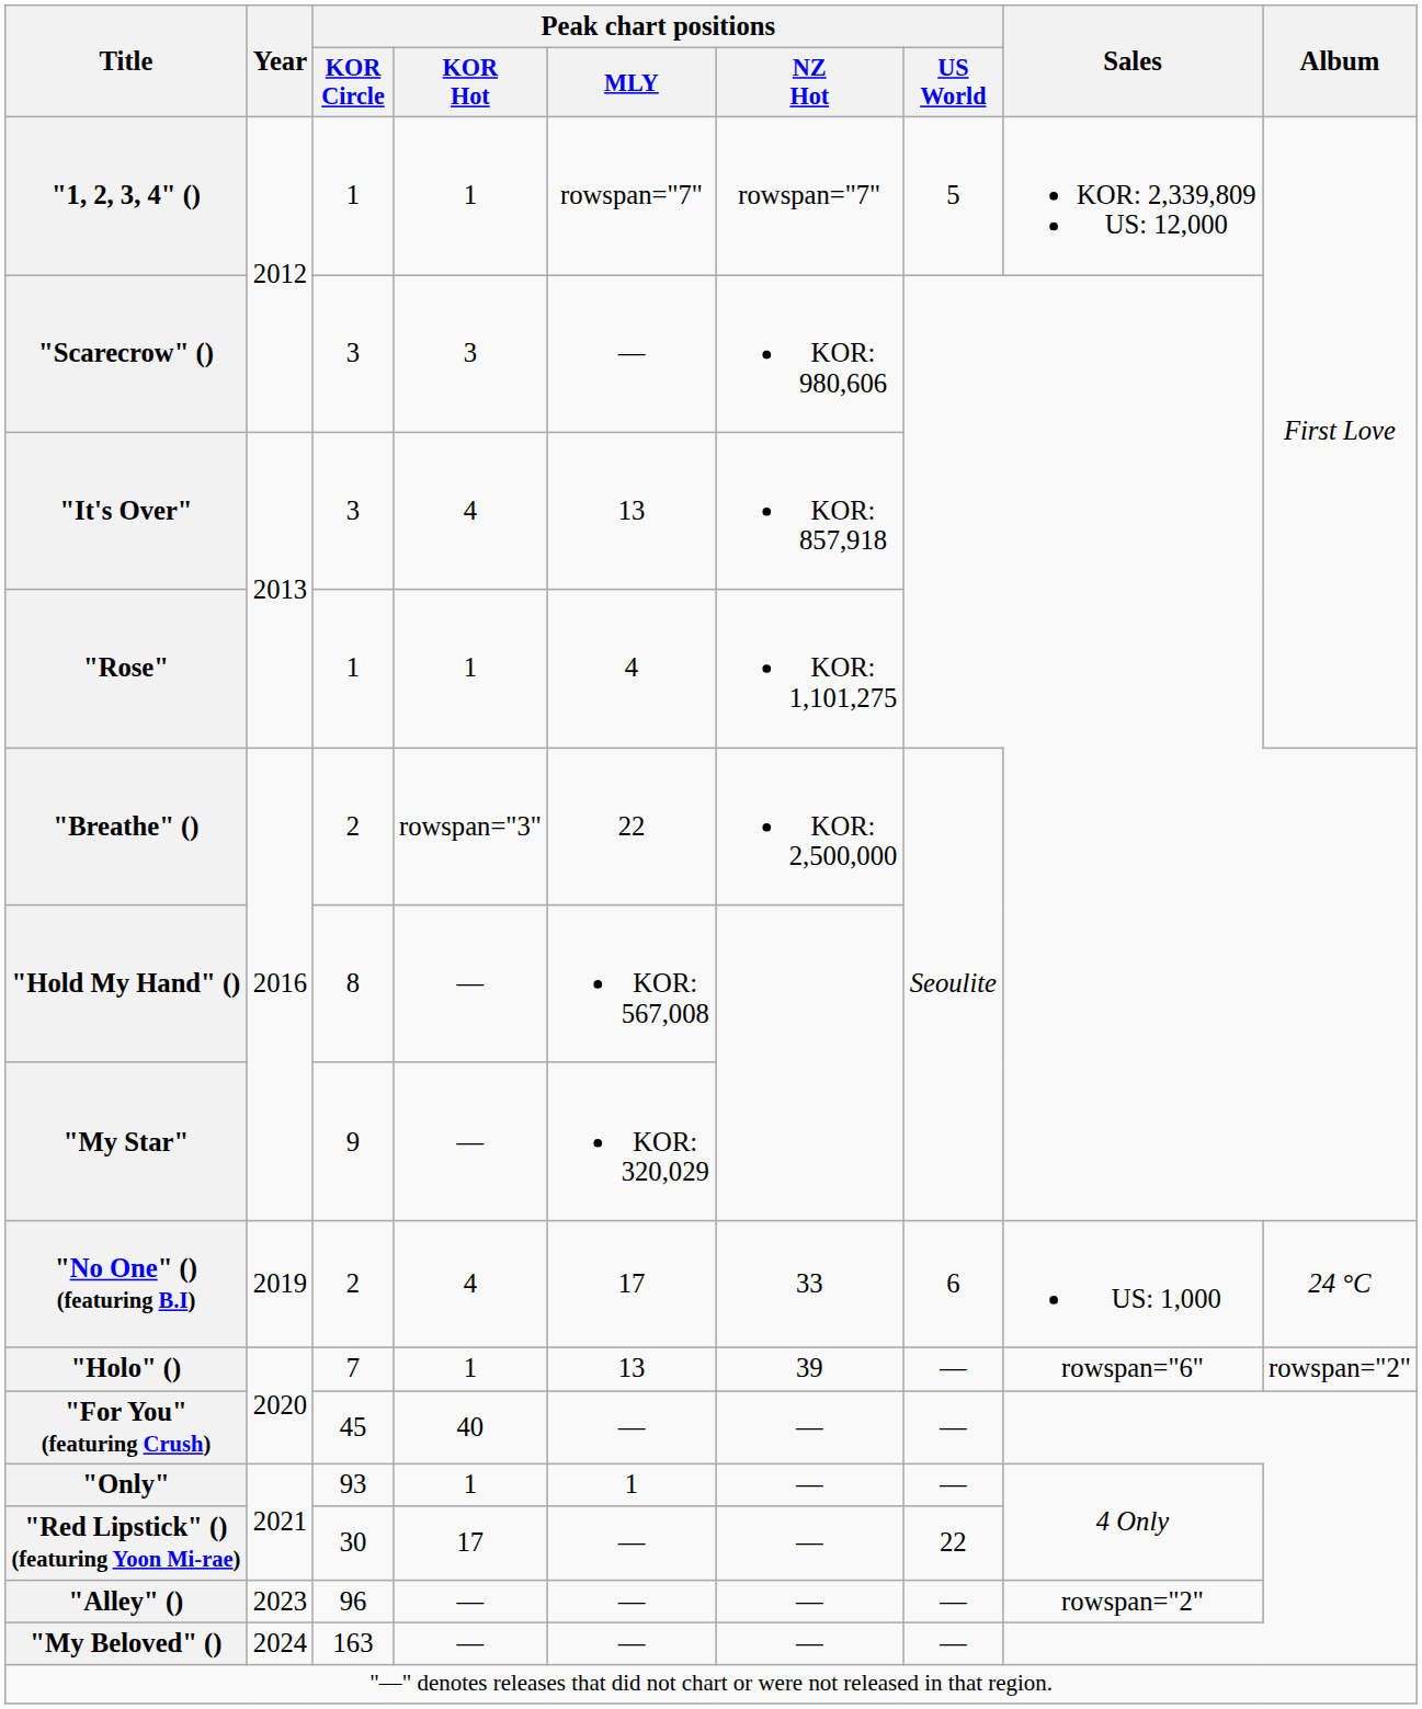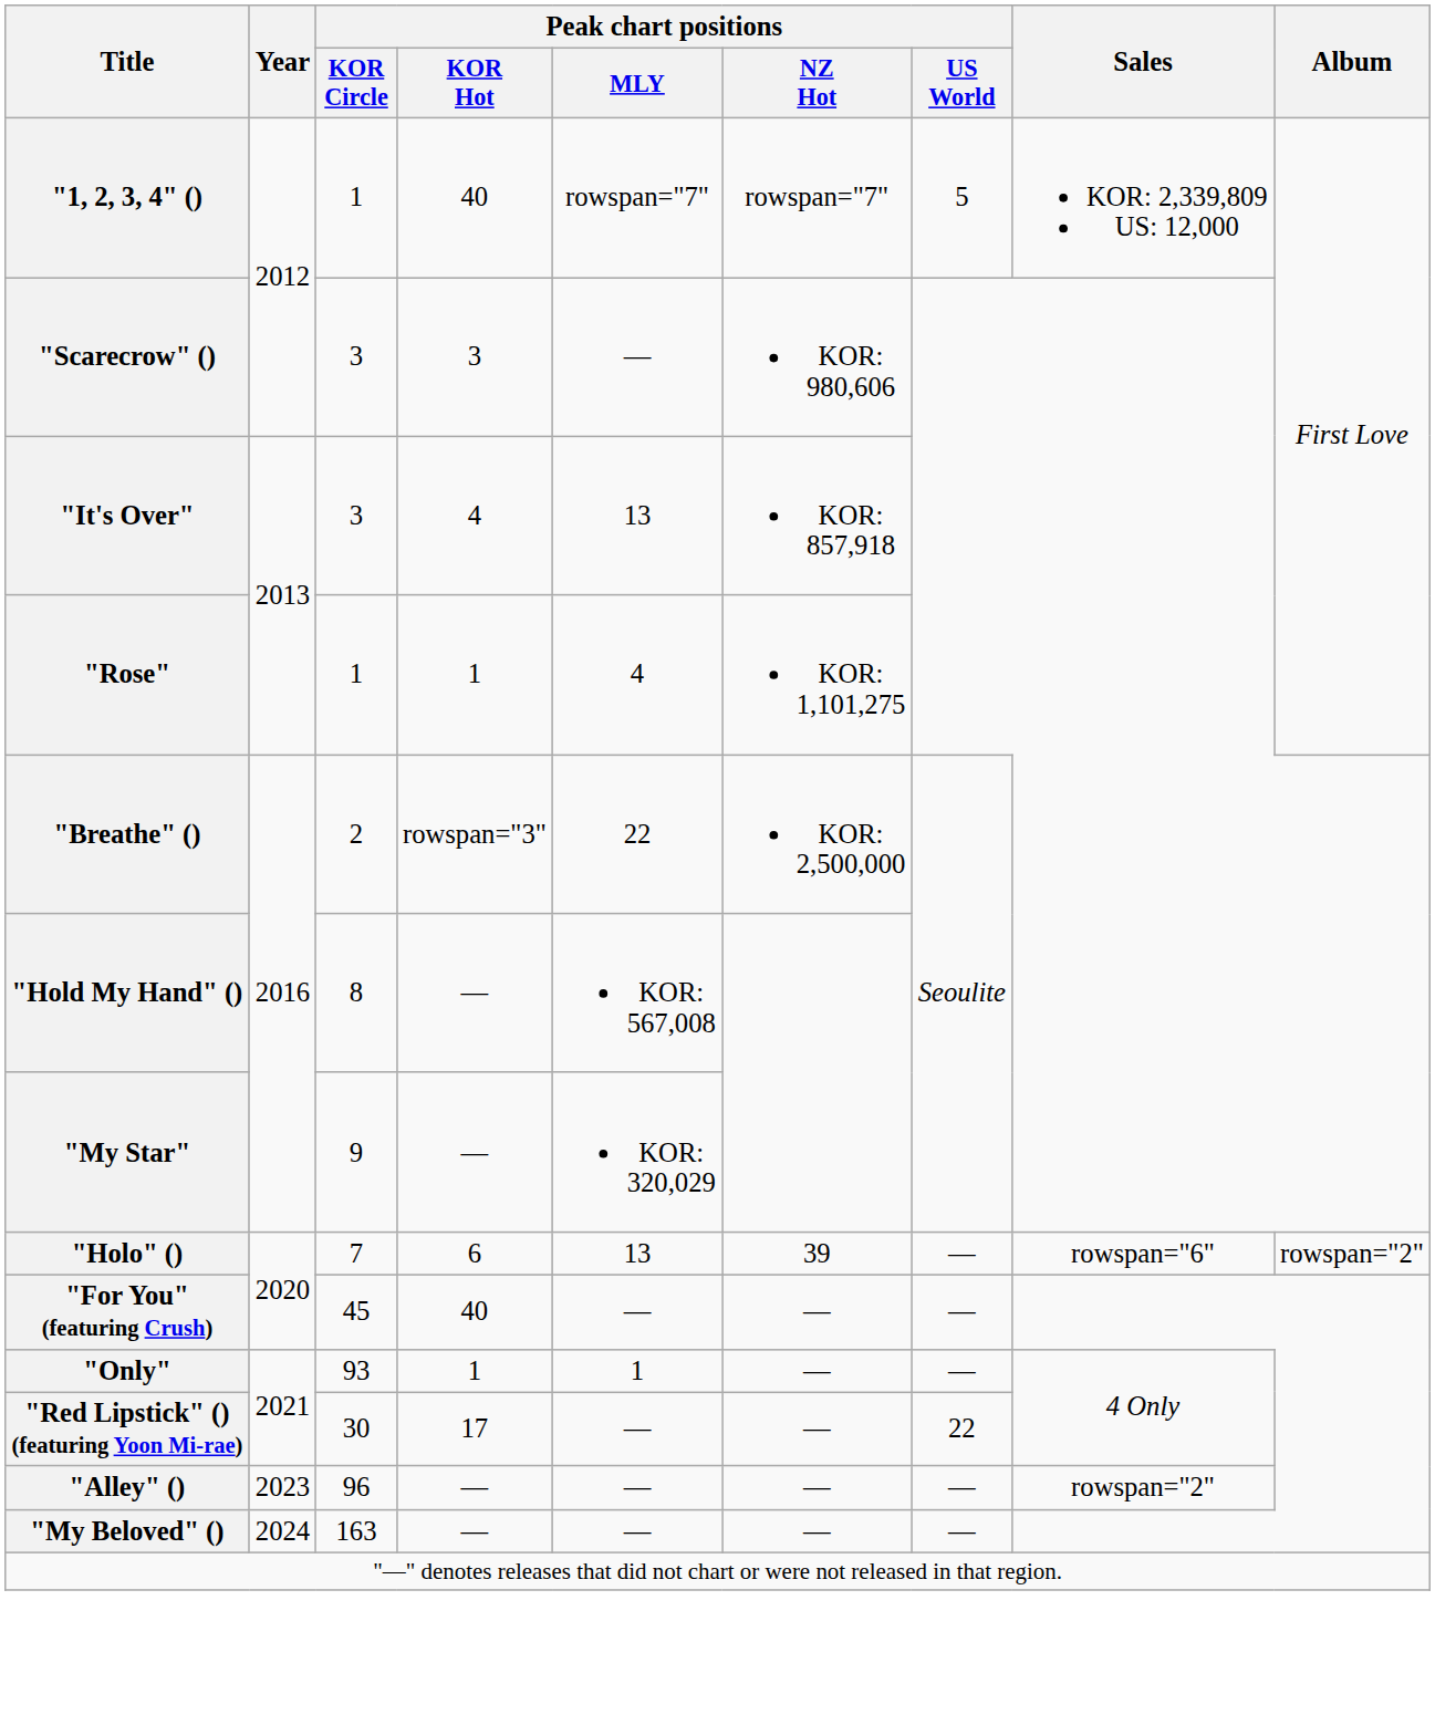"1, 2, 3, 4" () | Peak chart positions / KOR Hot: 1 -> 40
- row: "No One" () (featuring B.I) | 2019 | 2 | 4 | 17 | 33 | 6 | US: 1,000 | 24 °C
"Holo" () | Peak chart positions / KOR Hot: 1 -> 6
